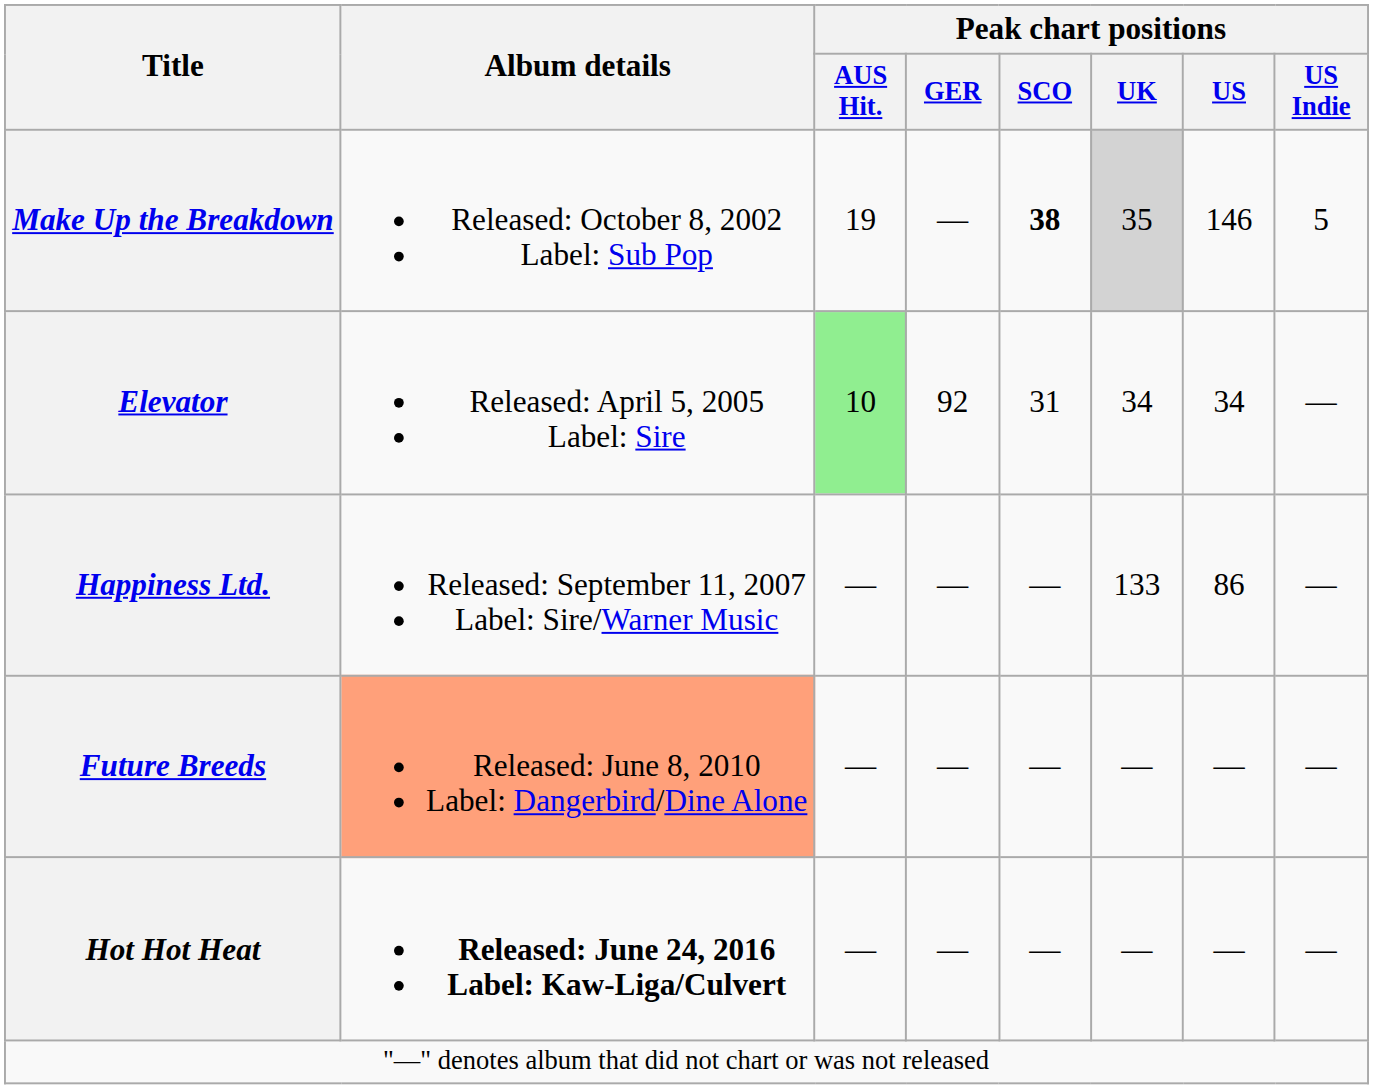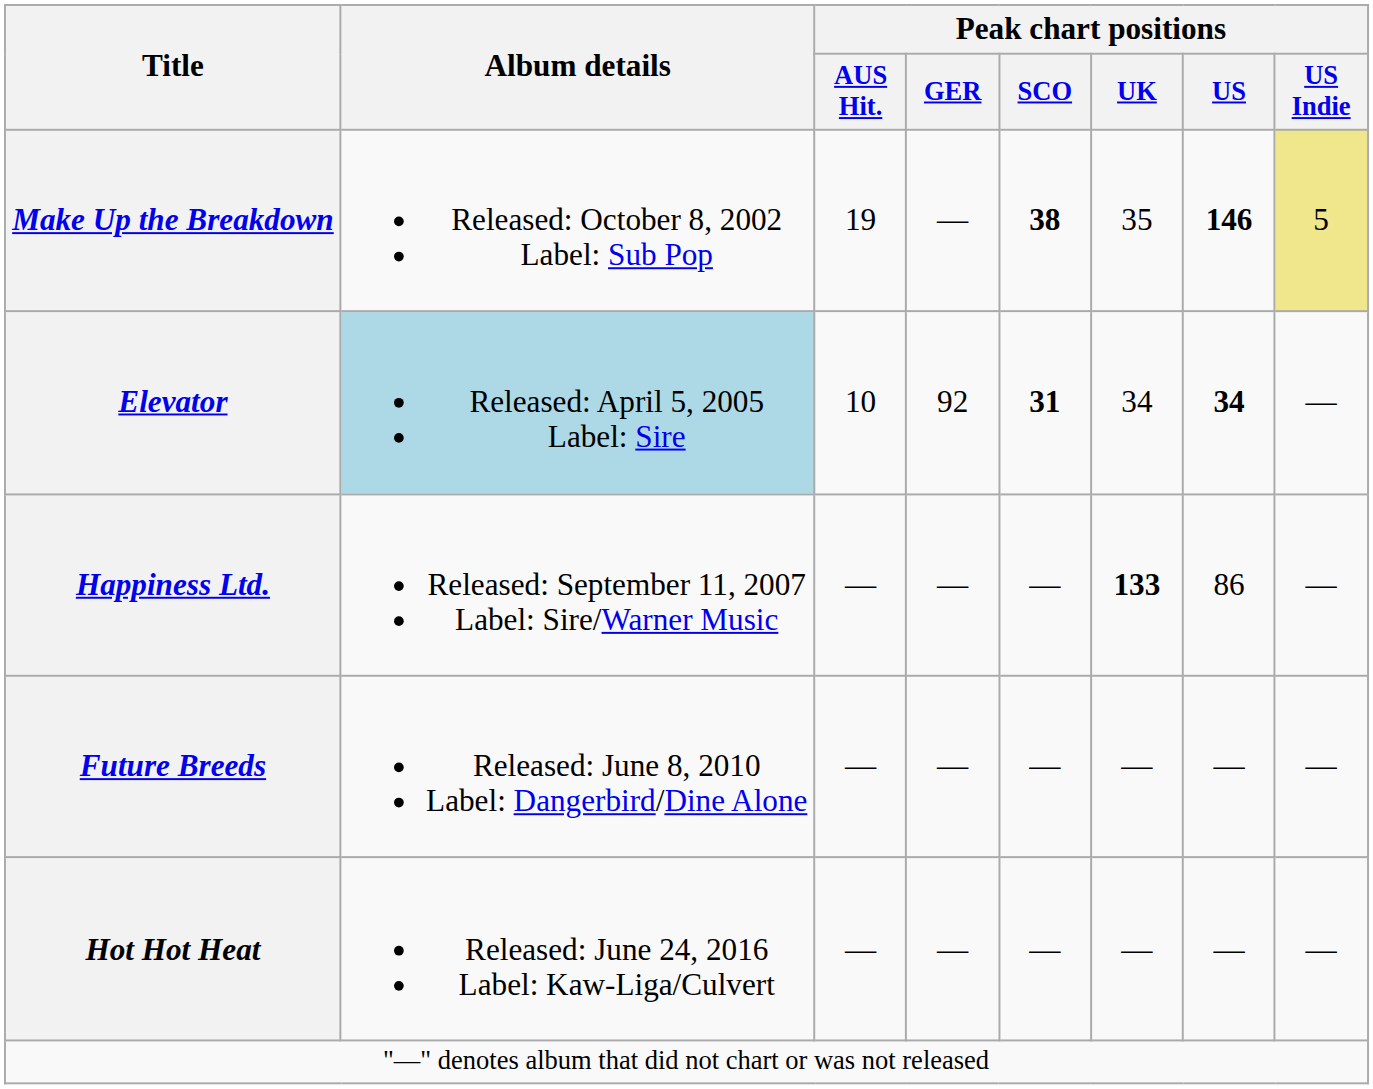Make Up the Breakdown | Peak chart positions / UK: lightgrey background -> no background
Make Up the Breakdown | Peak chart positions / US: normal -> bold
Make Up the Breakdown | Peak chart positions / US Indie: no background -> khaki background
Elevator | Album details: no background -> lightblue background
Elevator | Peak chart positions / AUS Hit.: lightgreen background -> no background
Elevator | Peak chart positions / SCO: normal -> bold
Elevator | Peak chart positions / US: normal -> bold
Happiness Ltd. | Peak chart positions / UK: normal -> bold
Future Breeds | Album details: lightsalmon background -> no background
Hot Hot Heat | Album details: bold -> normal
